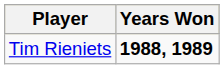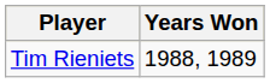Tim Rieniets | Years Won: bold -> normal
